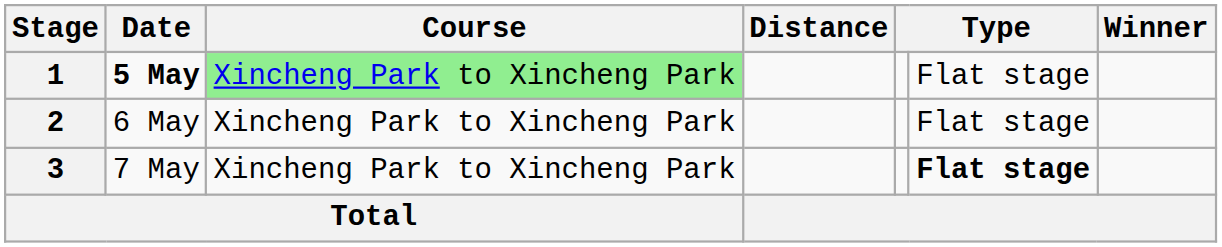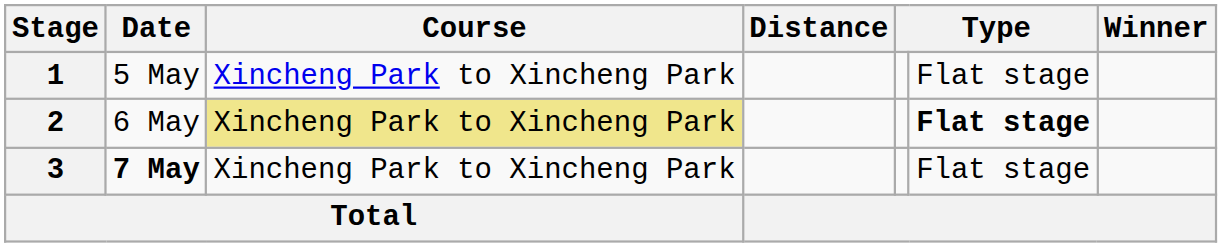1 | Date: bold -> normal
1 | Course: lightgreen background -> no background
2 | Course: no background -> khaki background
2 | column 6: normal -> bold
3 | Date: normal -> bold
3 | column 6: bold -> normal
